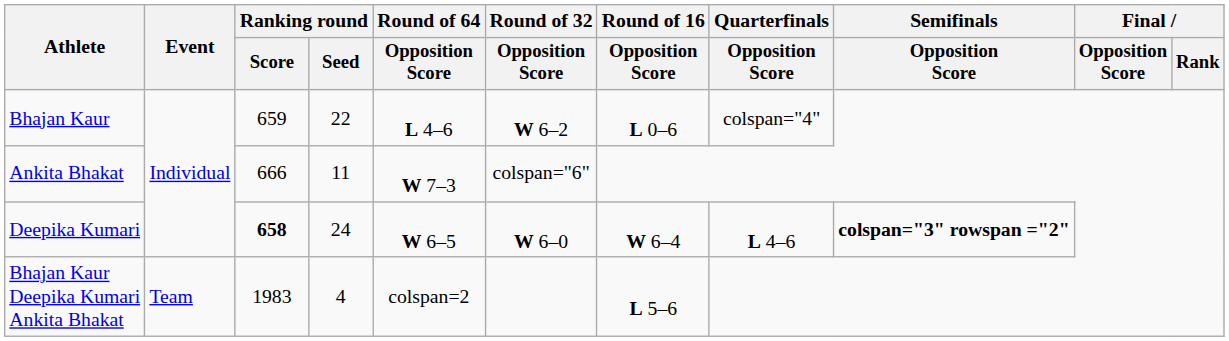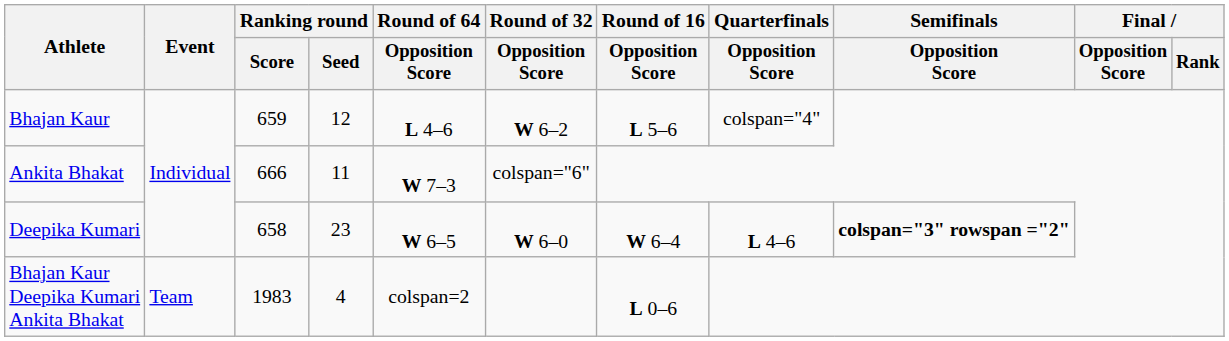Bhajan Kaur | Ranking round / Seed: 22 -> 12
Bhajan Kaur | Round of 16 / Opposition Score: L 0–6 -> L 5–6
Deepika Kumari | Ranking round / Score: bold -> normal
Deepika Kumari | Ranking round / Seed: 24 -> 23
Bhajan Kaur Deepika Kumari Ankita Bhakat | Round of 16 / Opposition Score: L 5–6 -> L 0–6
